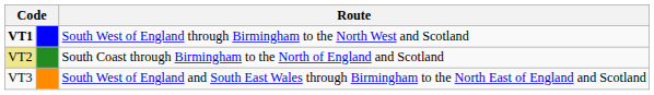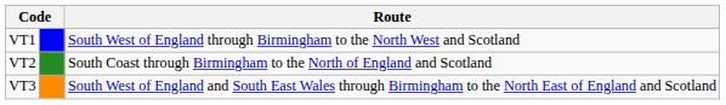VT1 | column 1: bold -> normal
VT2 | column 1: khaki background -> no background
